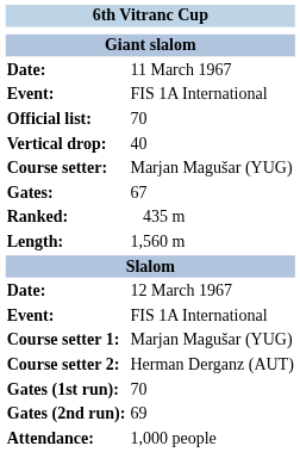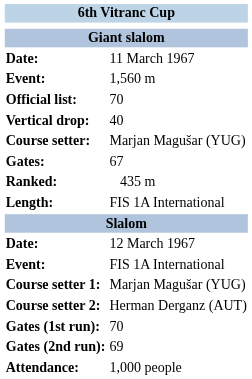row 4 | column 2: FIS 1A International -> 1,560 m
row 10 | column 2: 1,560 m -> FIS 1A International
